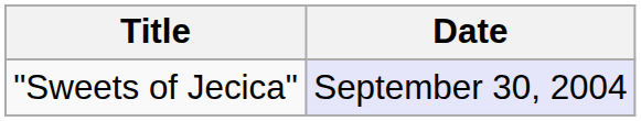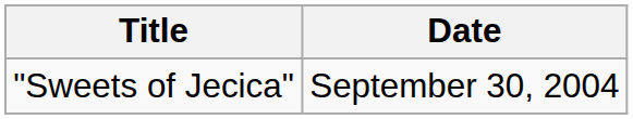"Sweets of Jecica" | Date: lavender background -> no background
